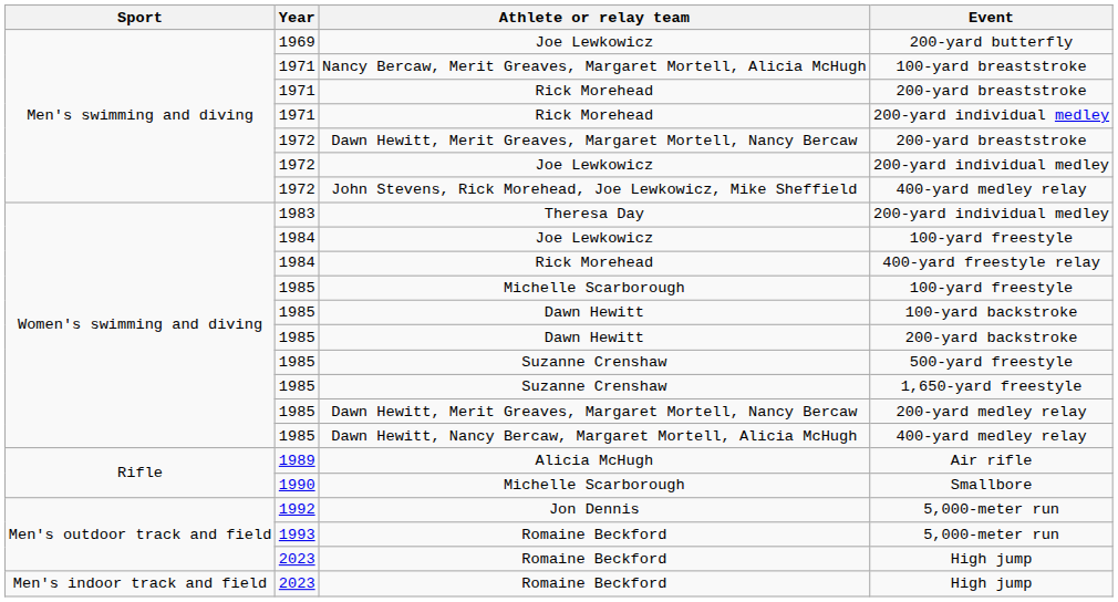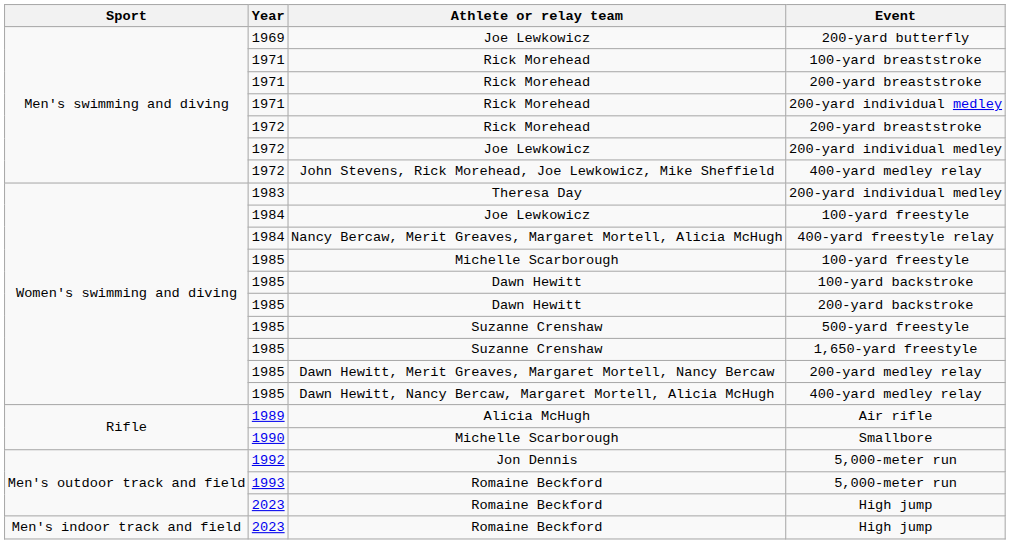100-yard breaststroke | Athlete or relay team: Nancy Bercaw, Merit Greaves, Margaret Mortell, Alicia McHugh -> Rick Morehead
1972 / 200-yard breaststroke | Athlete or relay team: Dawn Hewitt, Merit Greaves, Margaret Mortell, Nancy Bercaw -> Rick Morehead
400-yard freestyle relay | Athlete or relay team: Rick Morehead -> Nancy Bercaw, Merit Greaves, Margaret Mortell, Alicia McHugh
